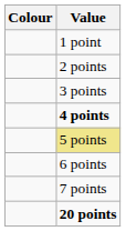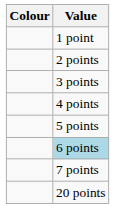4 points | Value: bold -> normal
5 points | Value: khaki background -> no background
6 points | Value: no background -> lightblue background
20 points | Value: bold -> normal
